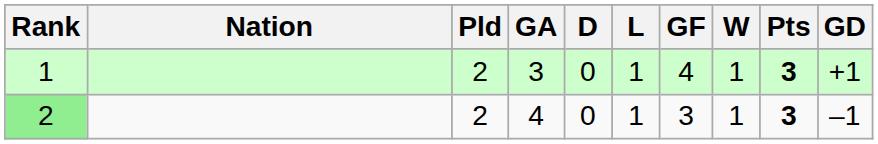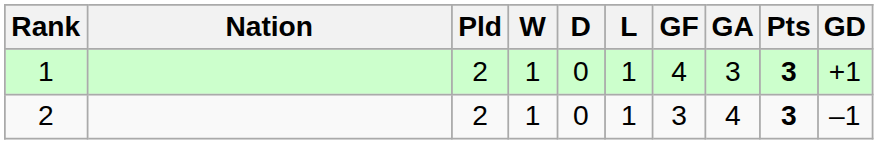columns swapped: W <-> GA
row 3 | Rank: lightgreen background -> no background
